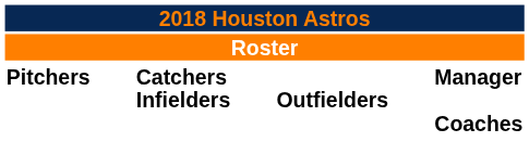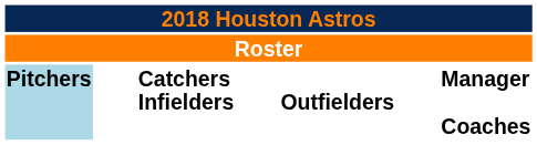Pitchers | column 1: no background -> lightblue background
